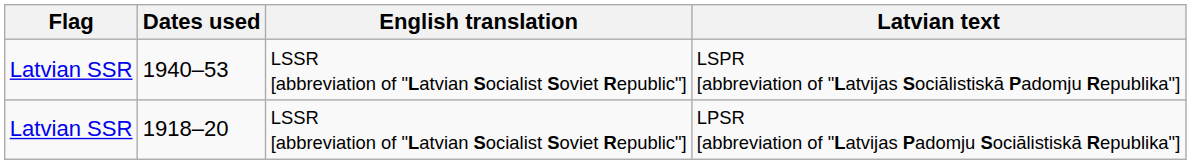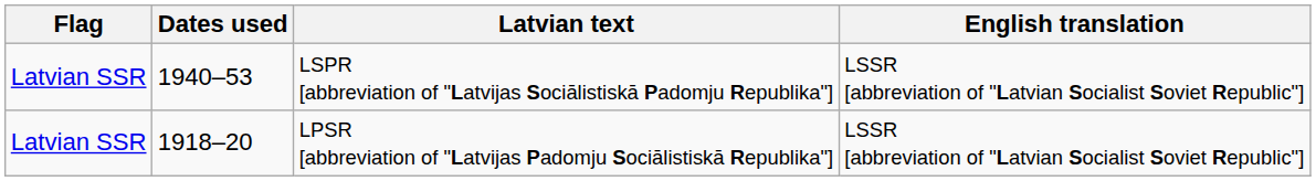columns swapped: Latvian text <-> English translation
